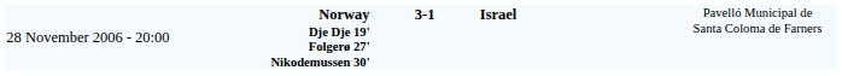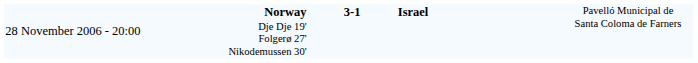Dje Dje 19' Folgerø 27' Nikodemussen 30' | column 2: bold -> normal
